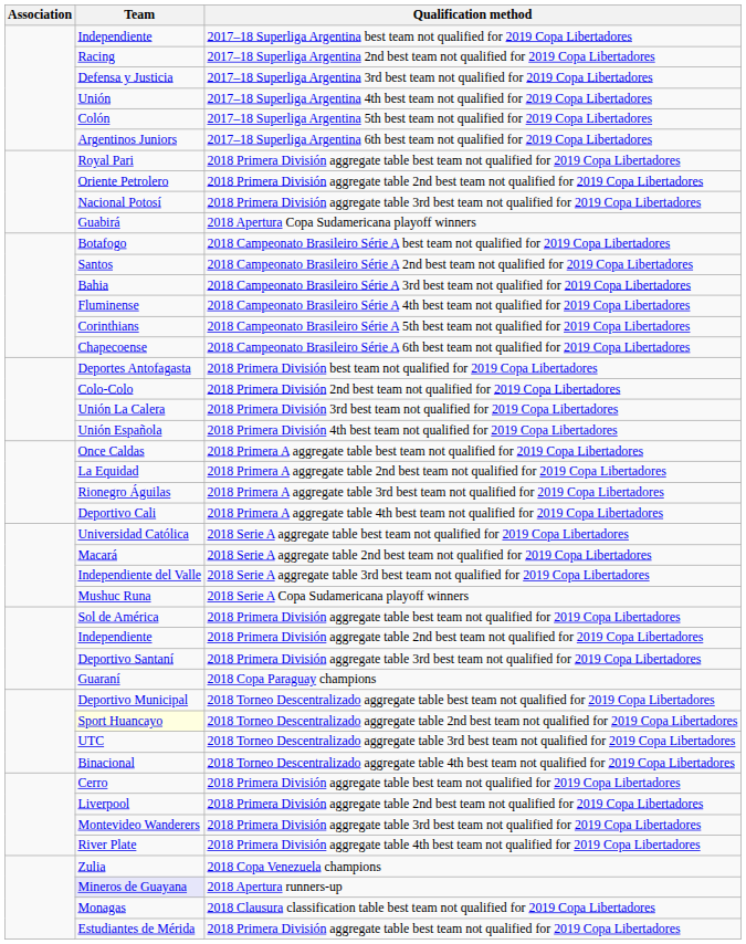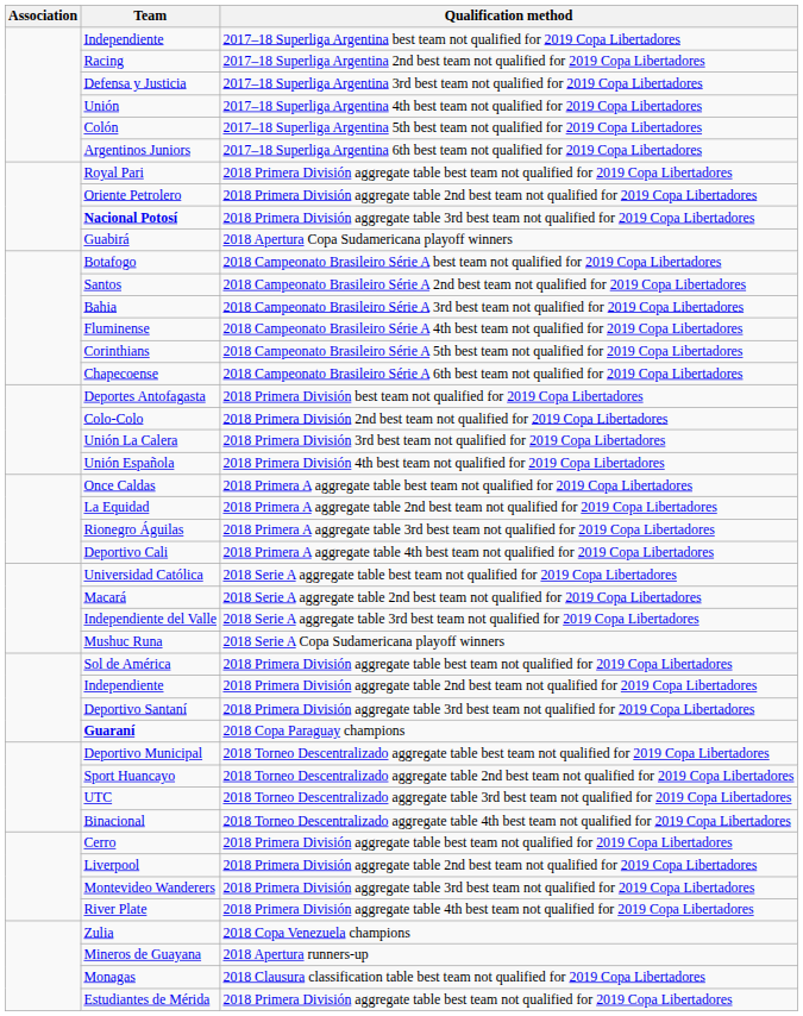Nacional Potosí | Team: normal -> bold
Guaraní | Team: normal -> bold
Sport Huancayo | Team: lightyellow background -> no background
Mineros de Guayana | Team: lavender background -> no background
